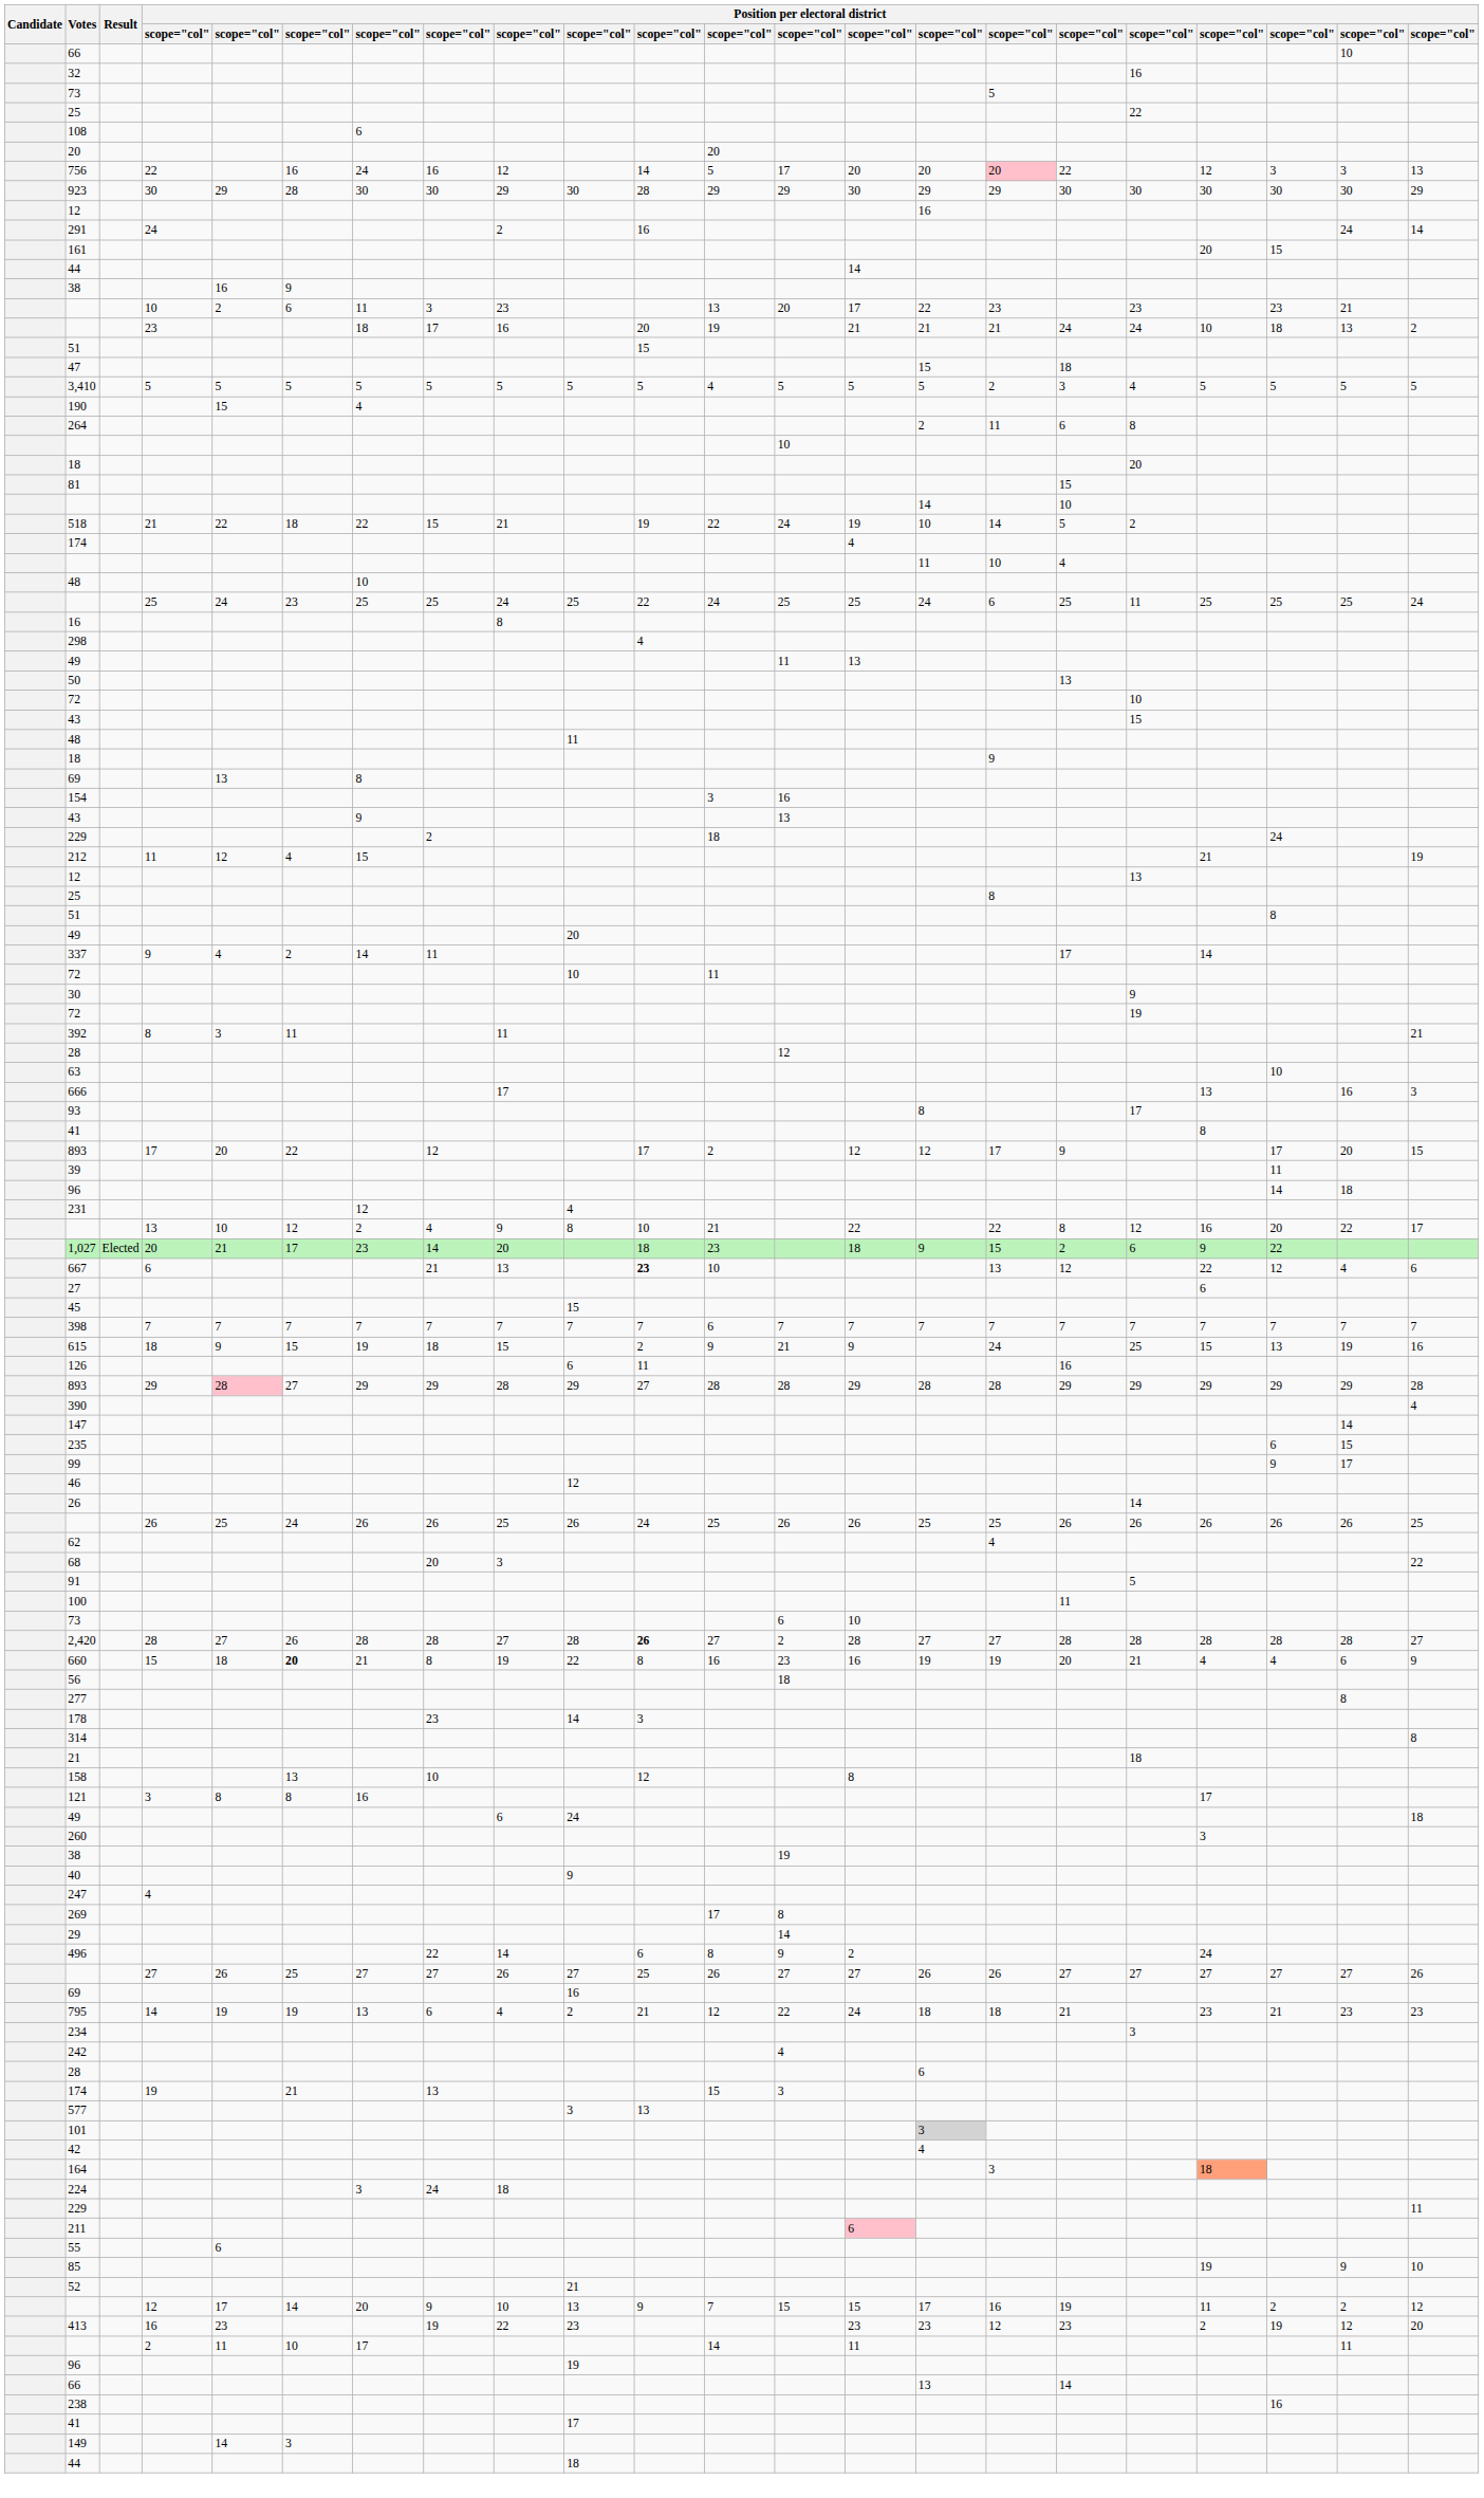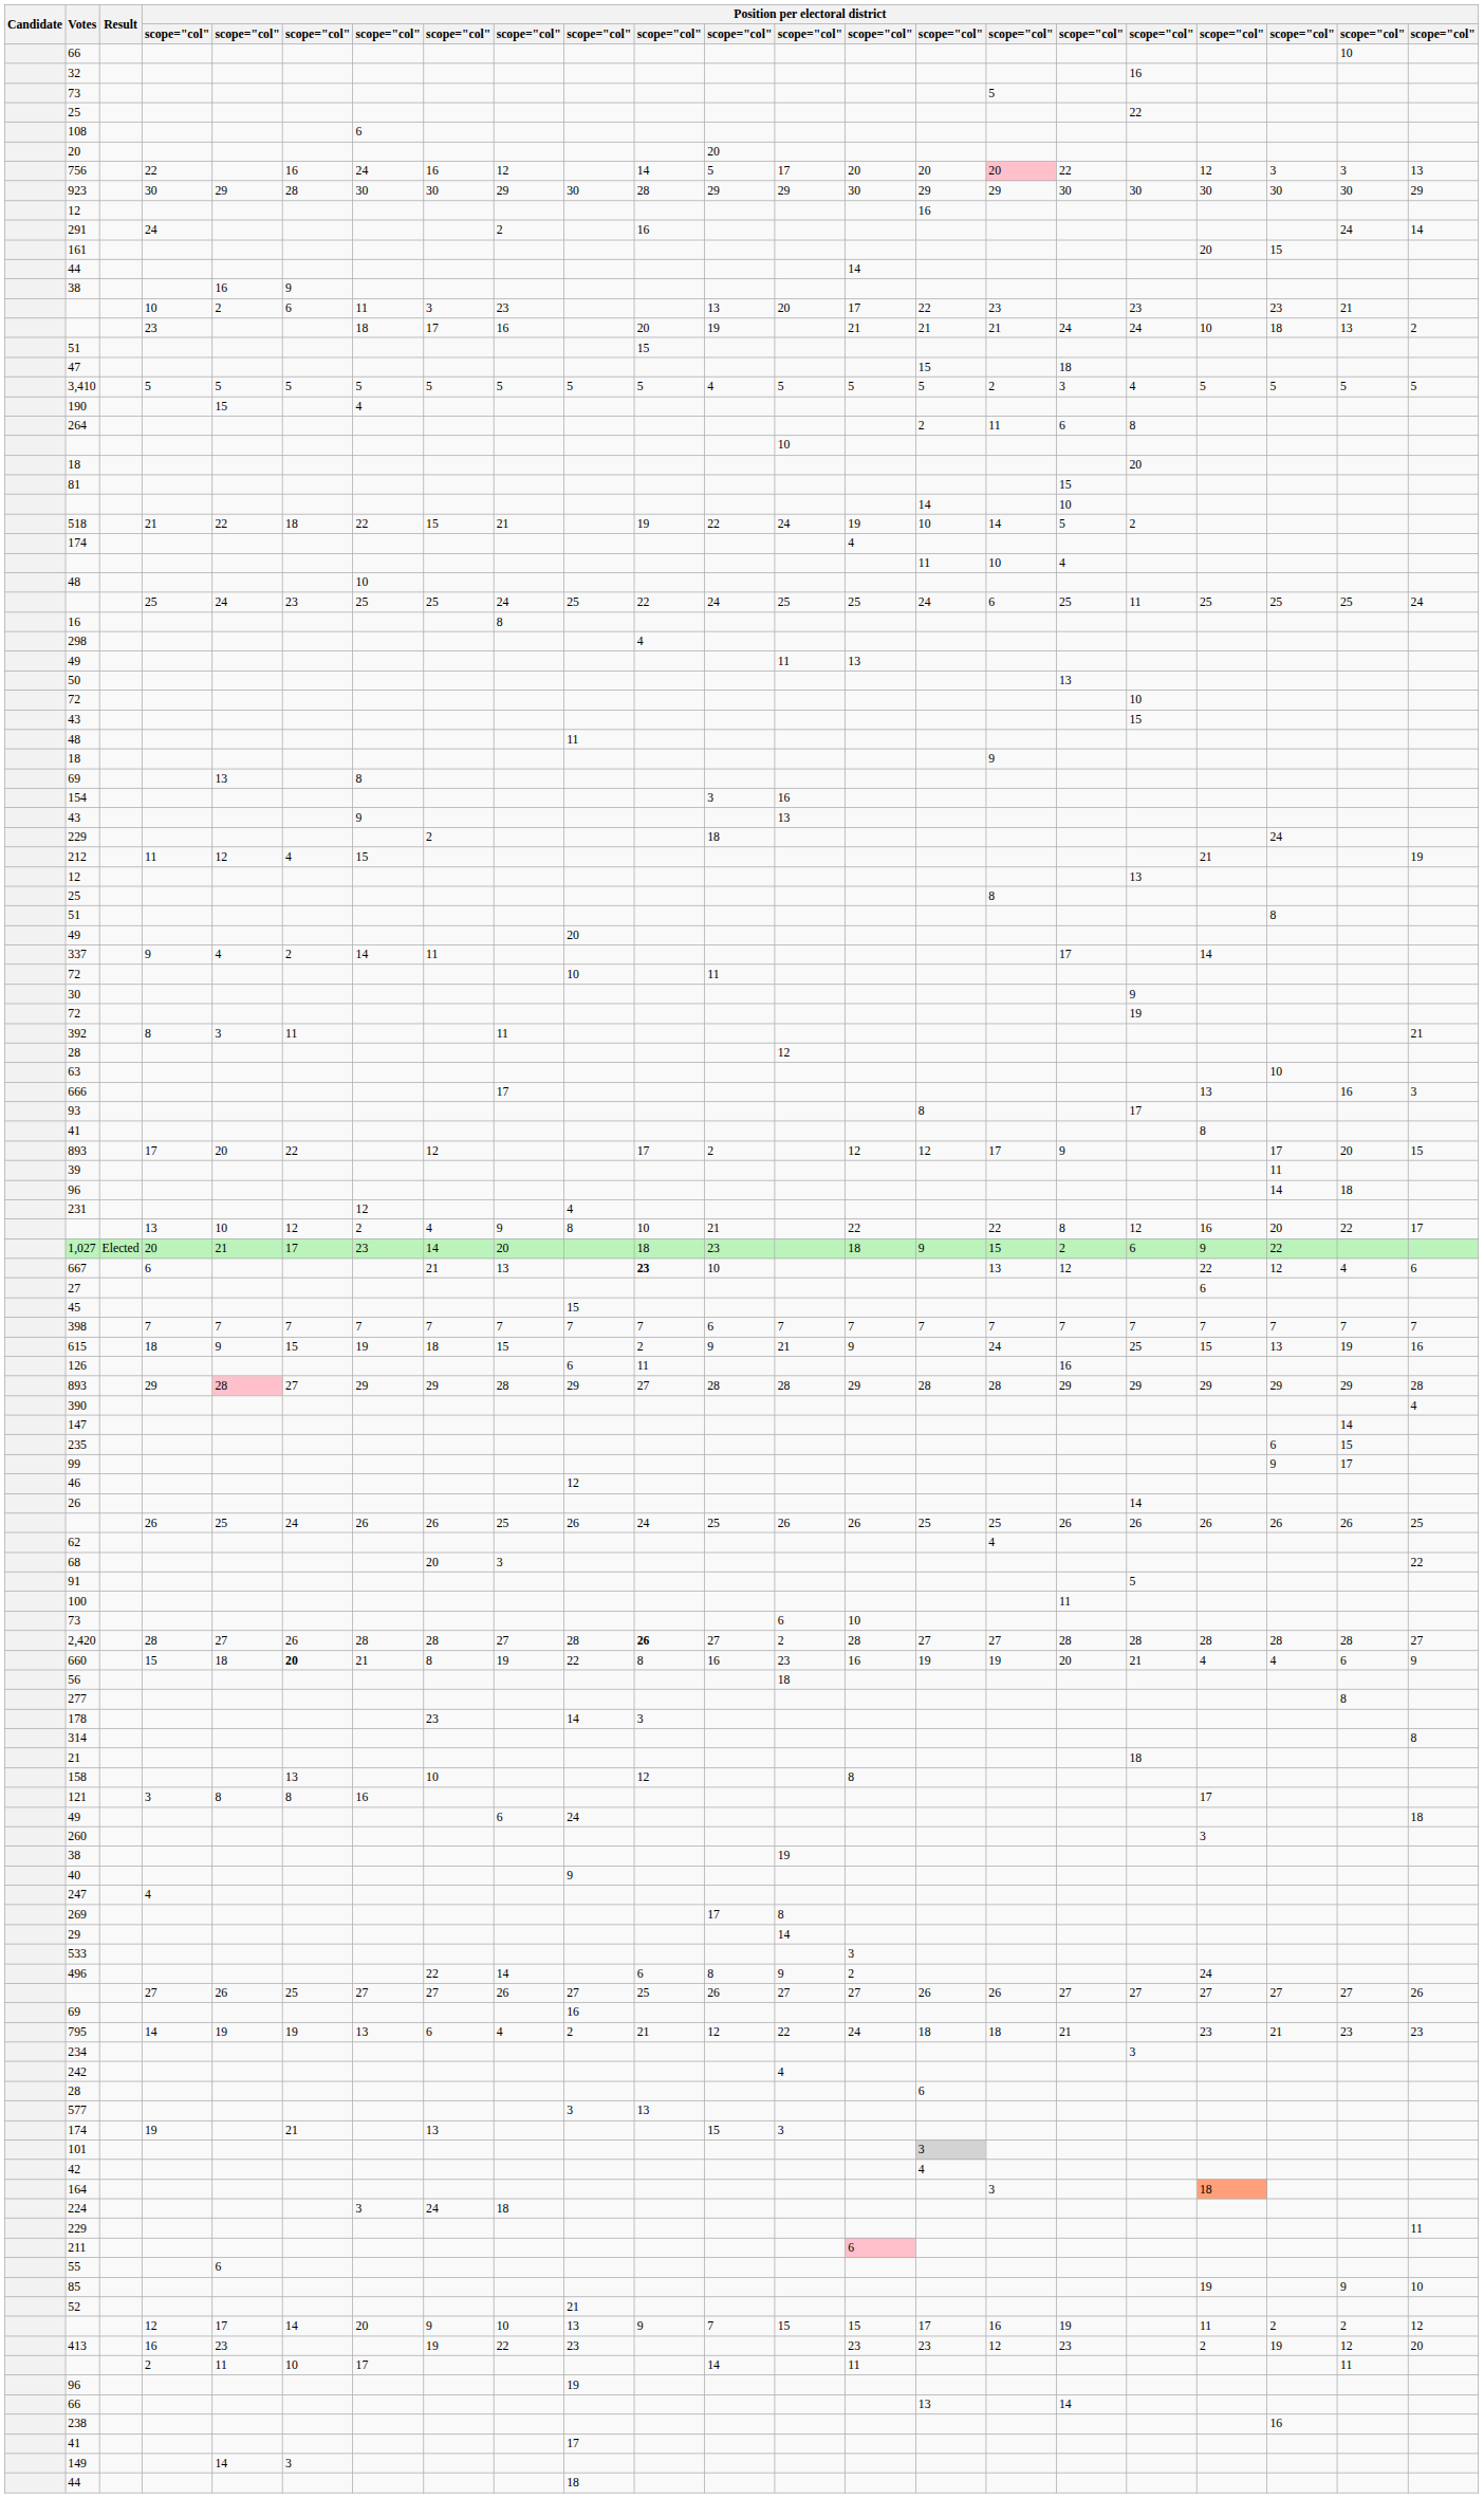+ row: 533 | 3
rows swapped: 174 / 19 <-> 577
